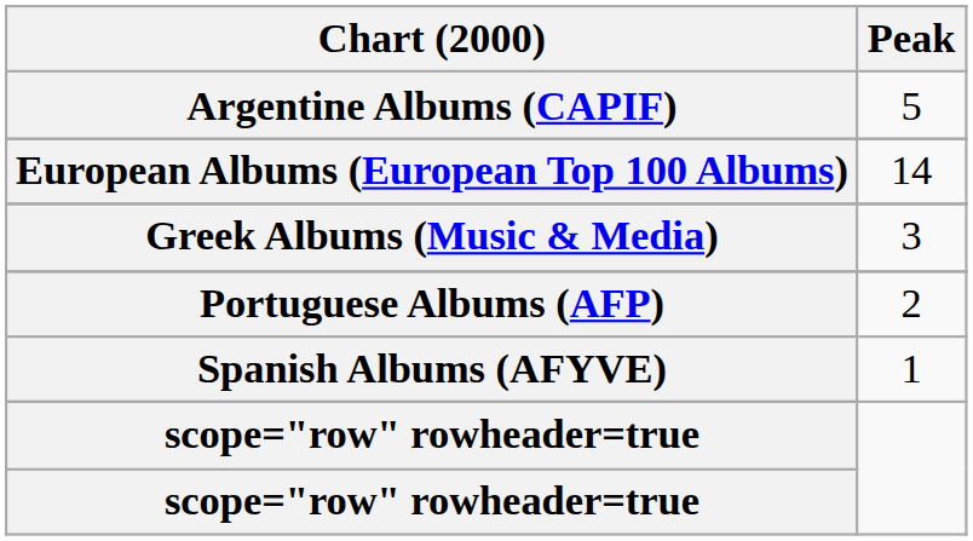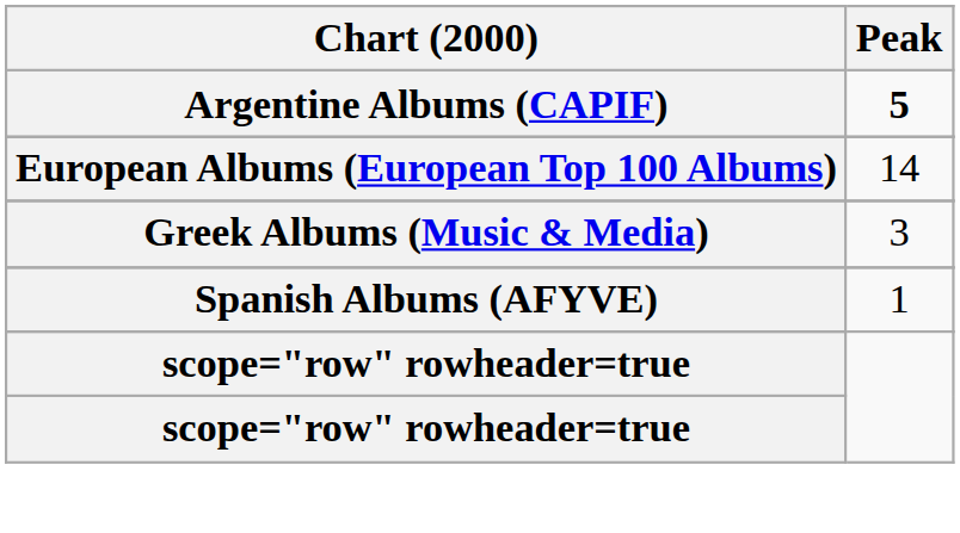Argentine Albums (CAPIF) | Peak: normal -> bold
- row: Portuguese Albums (AFP) | 2
